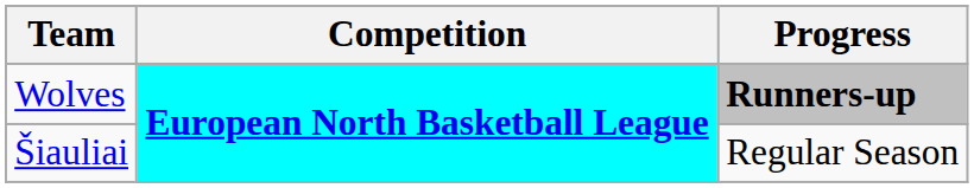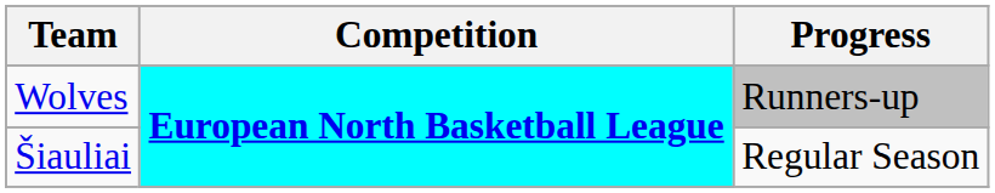Wolves | Progress: bold -> normal
